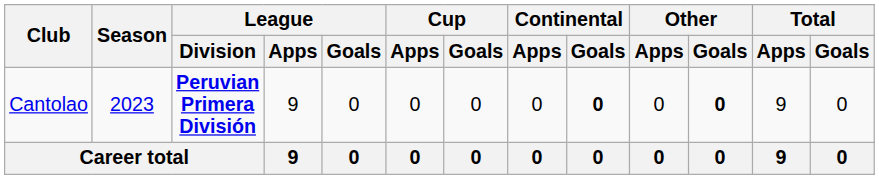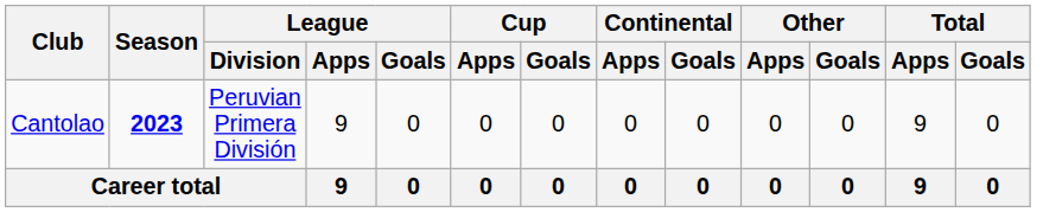Cantolao | Season: normal -> bold
Cantolao | League / Division: bold -> normal
Cantolao | Continental / Goals: bold -> normal
Cantolao | Other / Goals: bold -> normal
